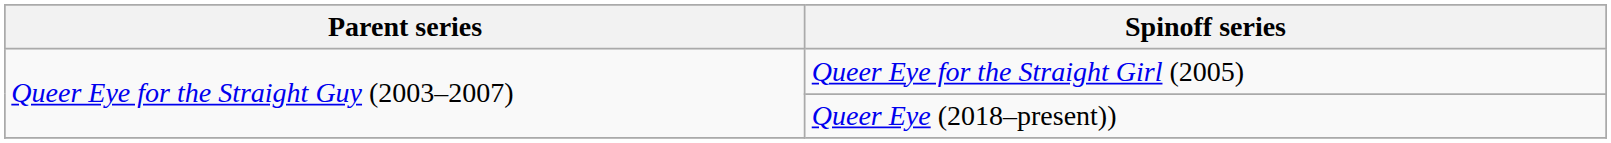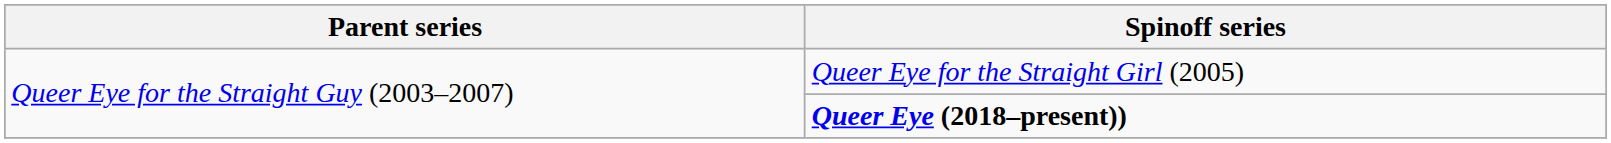Queer Eye (2018–present)) | Spinoff series: normal -> bold
